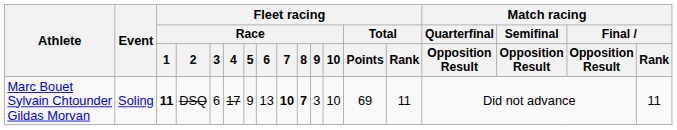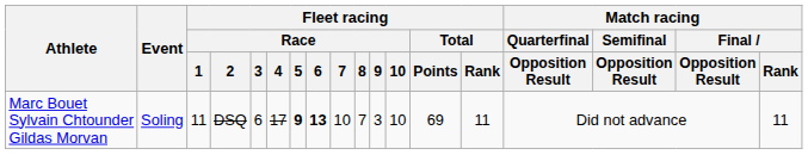Marc Bouet Sylvain Chtounder Gildas Morvan | Fleet racing / Race / 1: bold -> normal
Marc Bouet Sylvain Chtounder Gildas Morvan | Fleet racing / Race / 5: normal -> bold
Marc Bouet Sylvain Chtounder Gildas Morvan | Fleet racing / Race / 6: normal -> bold
Marc Bouet Sylvain Chtounder Gildas Morvan | Fleet racing / Race / 7: bold -> normal
Marc Bouet Sylvain Chtounder Gildas Morvan | Fleet racing / Race / 8: bold -> normal
